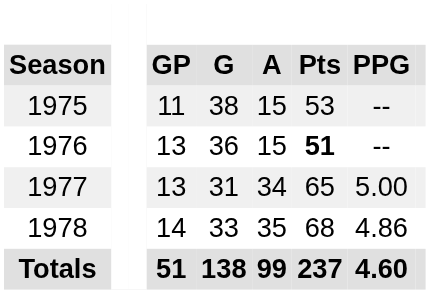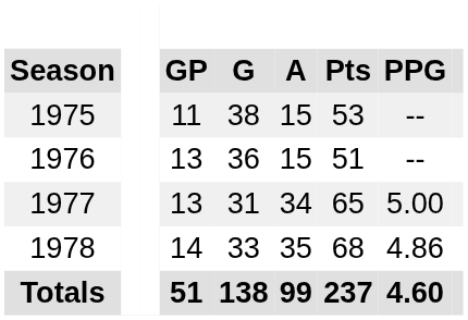1976 | Pts: bold -> normal
